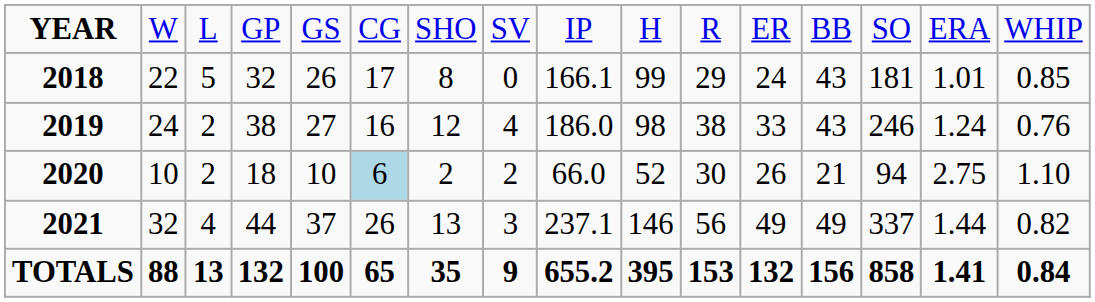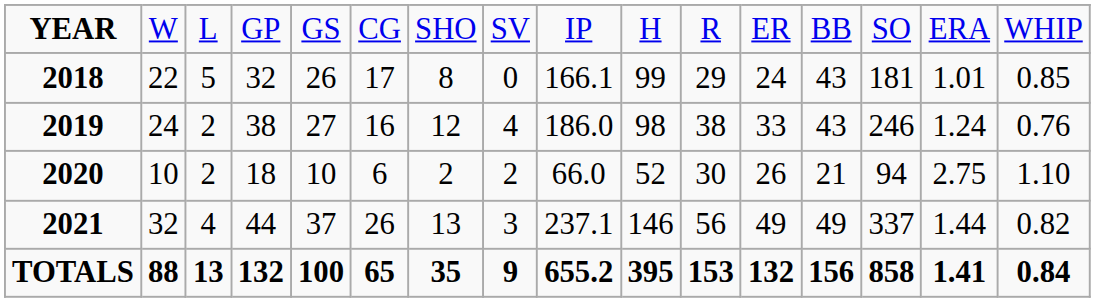2020 | column 6: lightblue background -> no background
